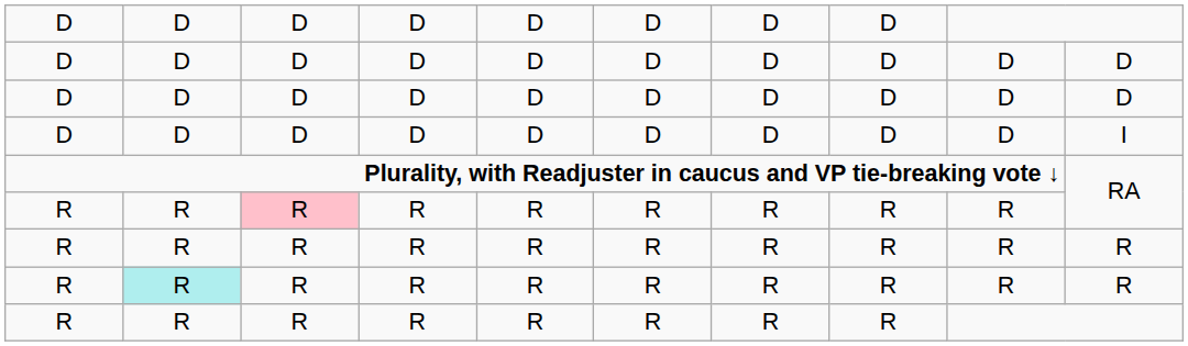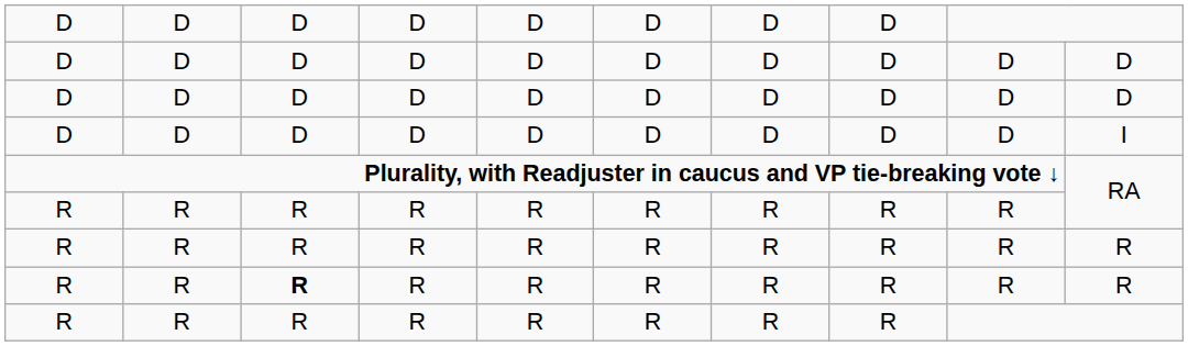row 6 | column 3: pink background -> no background
row 8 | column 2: paleturquoise background -> no background
row 8 | column 3: normal -> bold
